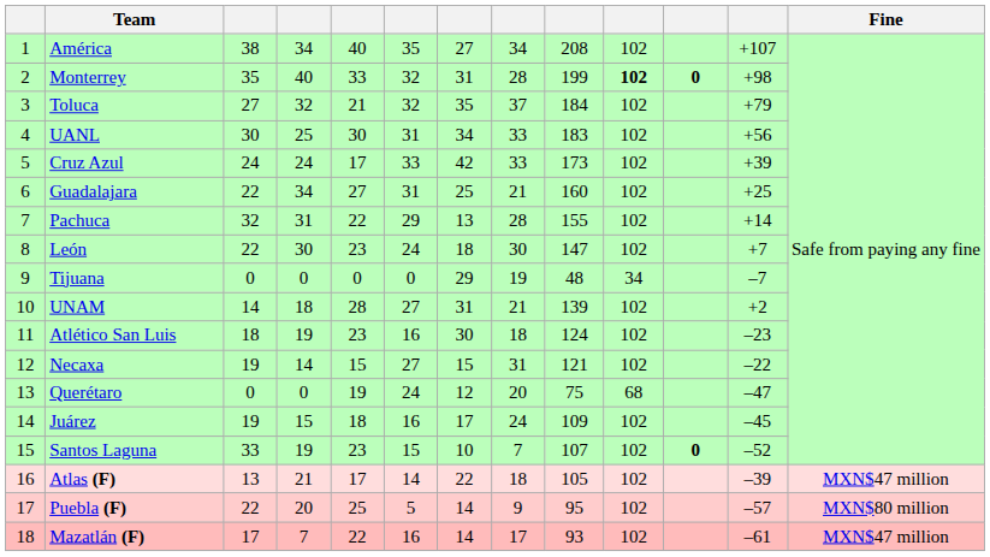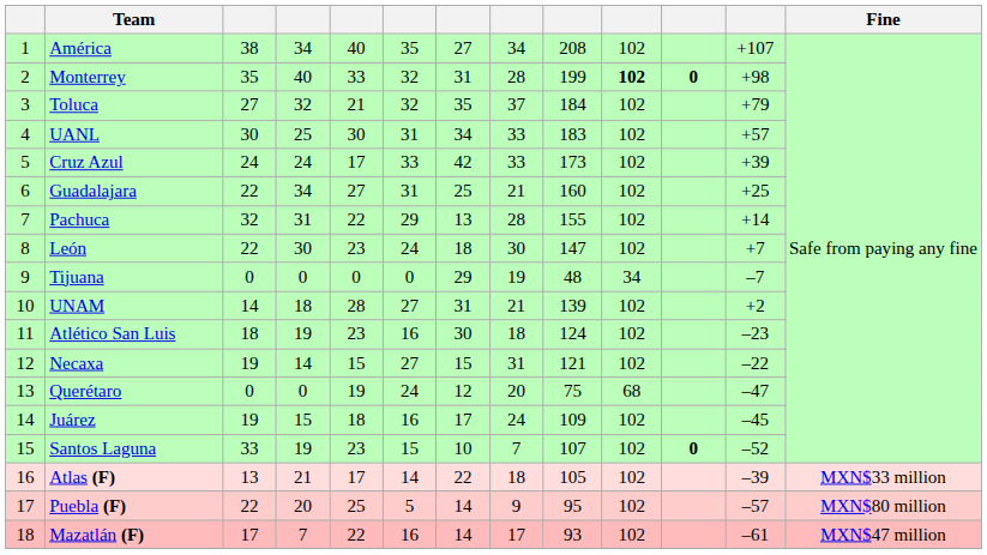UANL | column 12: +56 -> +57
Atlas (F) | Fine: MXN$47 million -> MXN$33 million
